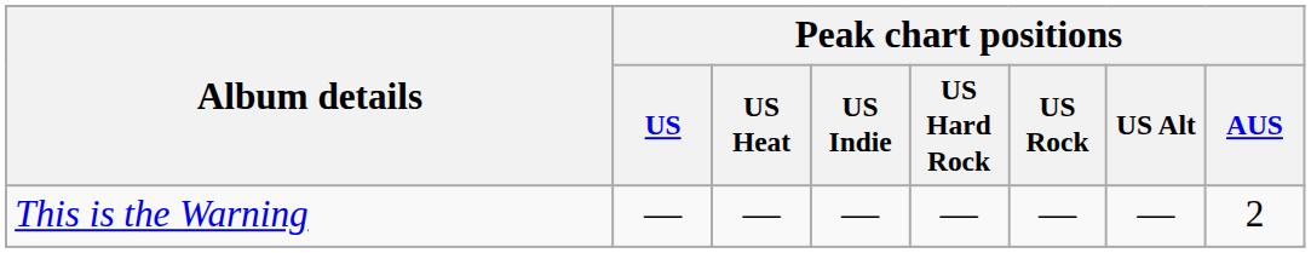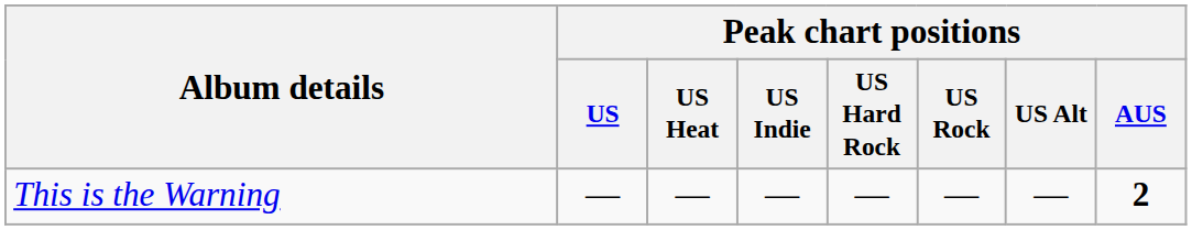This is the Warning | Peak chart positions / AUS: normal -> bold
